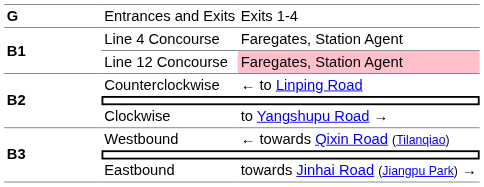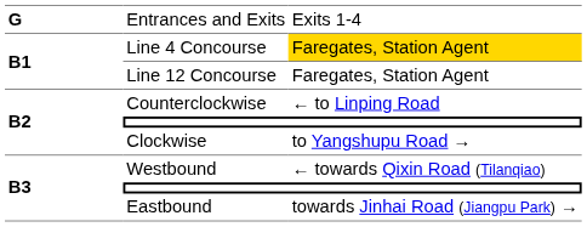Line 4 Concourse | column 3: no background -> gold background
Line 12 Concourse | column 3: pink background -> no background
